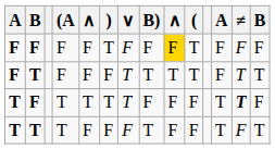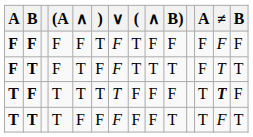columns swapped: ( <-> B)
row 2 | column 9: gold background -> no background
row 3 | column 5: F -> T
row 3 | ∨: T -> F
